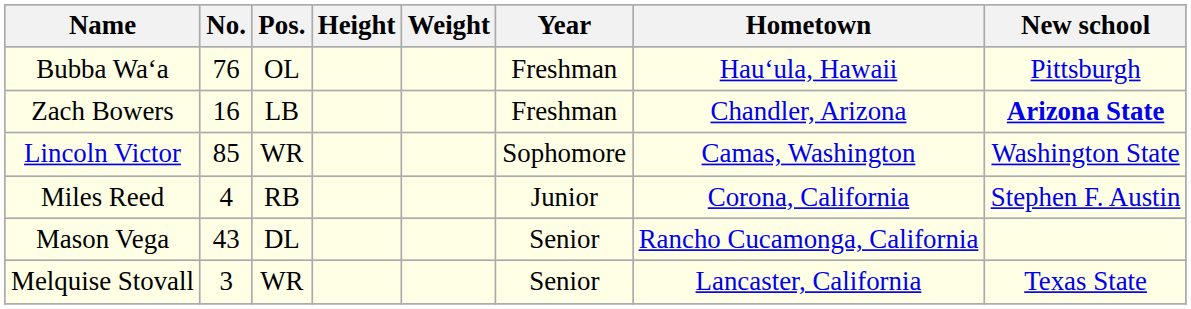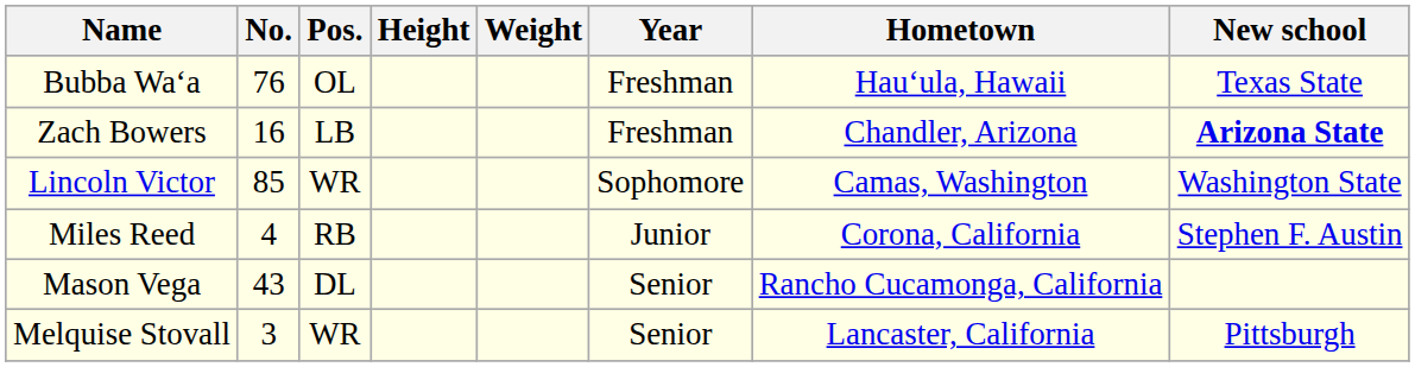Bubba Waʻa | New school: Pittsburgh -> Texas State
Melquise Stovall | New school: Texas State -> Pittsburgh
